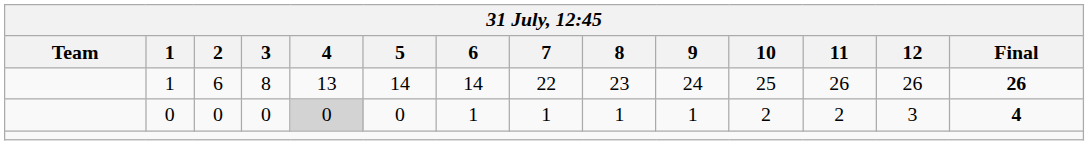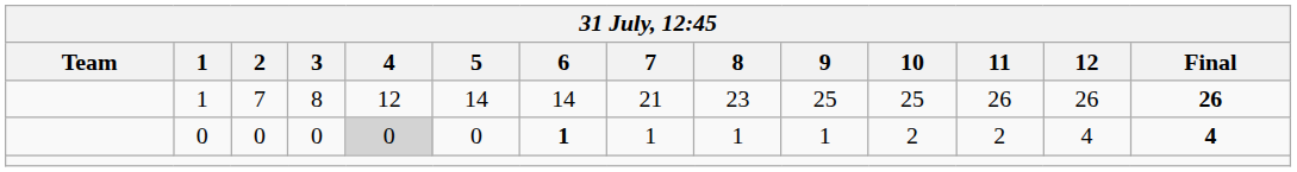row 3 | 2: 6 -> 7
row 3 | 4: 13 -> 12
row 3 | 7: 22 -> 21
row 3 | 9: 24 -> 25
row 4 | 6: normal -> bold
row 4 | 12: 3 -> 4
